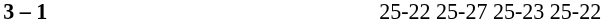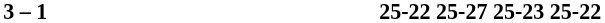row 1 | column 2: normal -> bold
